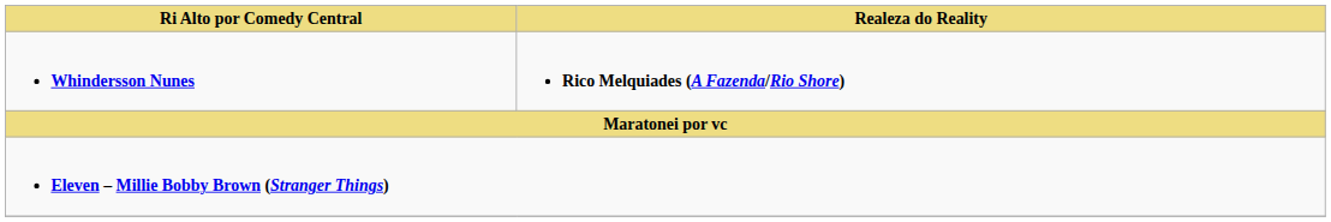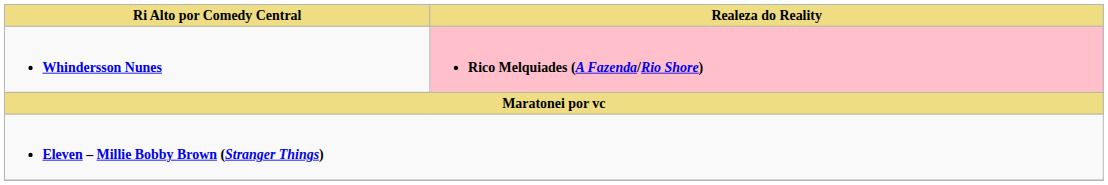Whindersson Nunes | Realeza do Reality: no background -> pink background
